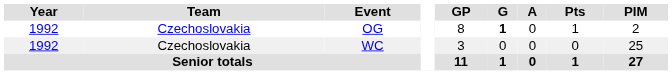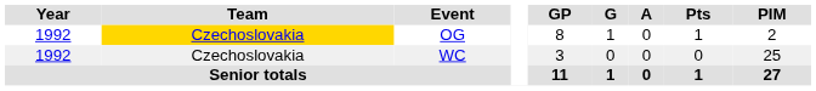OG | Team: no background -> gold background
OG | G: bold -> normal
